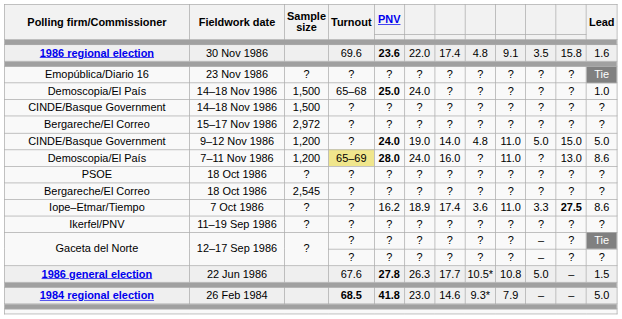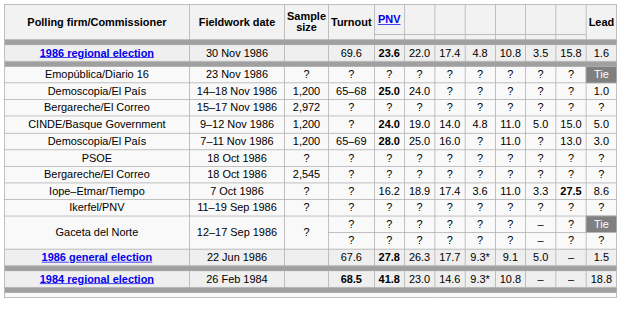30 Nov 1986 | column 9: 9.1 -> 10.8
Demoscopia/El País / 14–18 Nov 1986 | Sample size: 1,500 -> 1,200
- row: CINDE/Basque Government | 14–18 Nov 1986 | 1,500 | ? | ? | ? | ? | ? | ? | ? | ? | ?
7–11 Nov 1986 | Turnout: khaki background -> no background
7–11 Nov 1986 | column 6: 24.0 -> 25.0
7–11 Nov 1986 | Lead: 8.6 -> 3.0
22 Jun 1986 | column 8: 10.5* -> 9.3*
22 Jun 1986 | column 9: 10.8 -> 9.1
26 Feb 1984 | column 9: 7.9 -> 10.8
26 Feb 1984 | Lead: 5.0 -> 18.8
